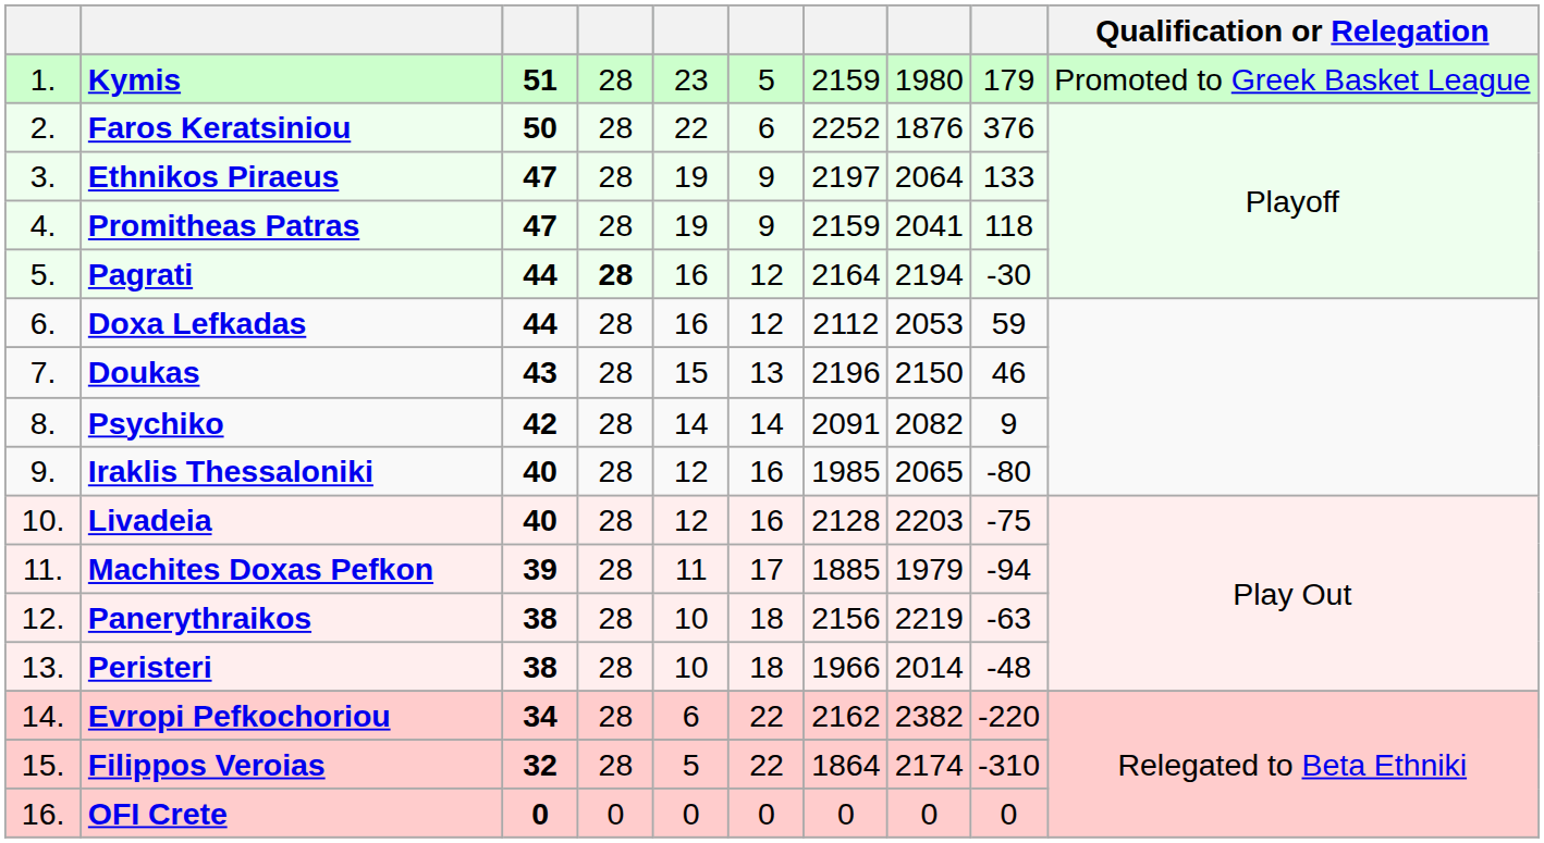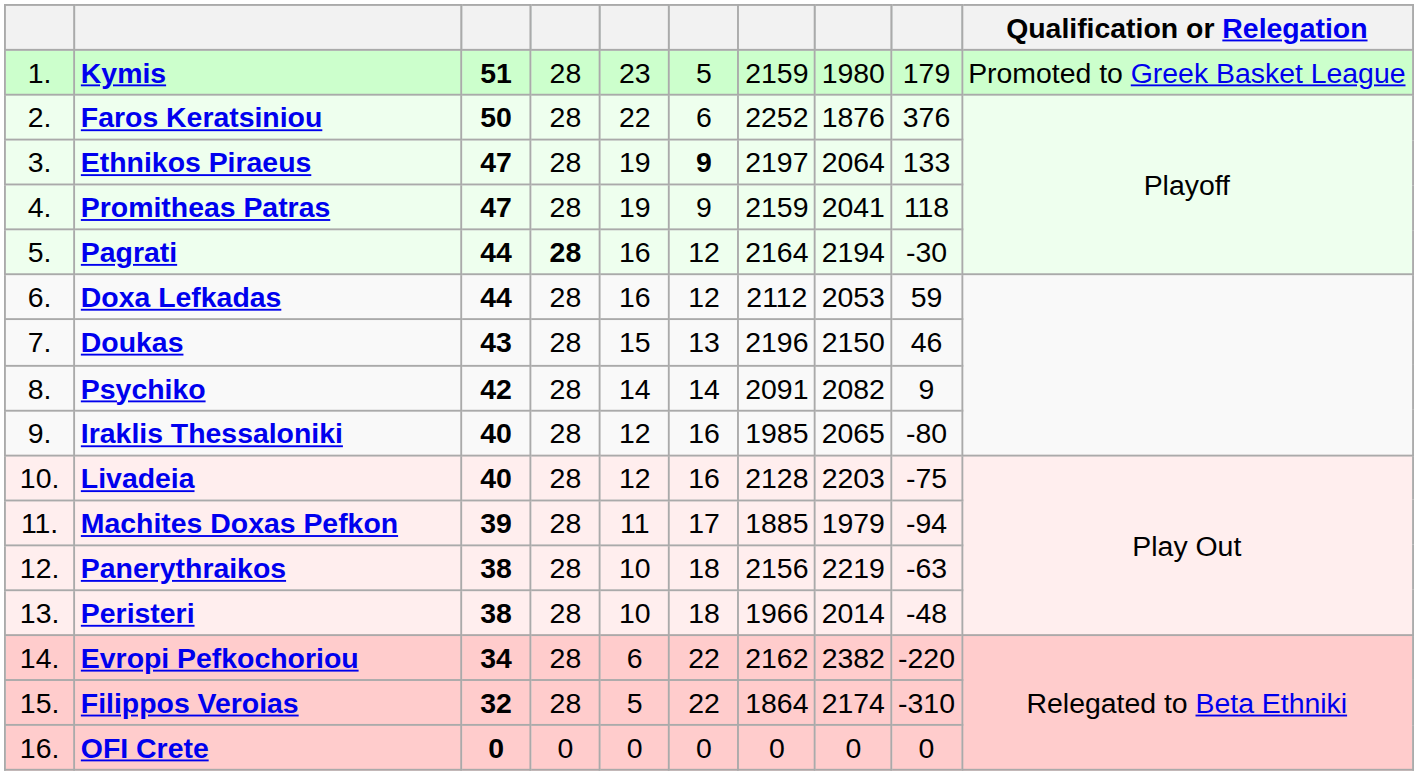Ethnikos Piraeus | column 6: normal -> bold
